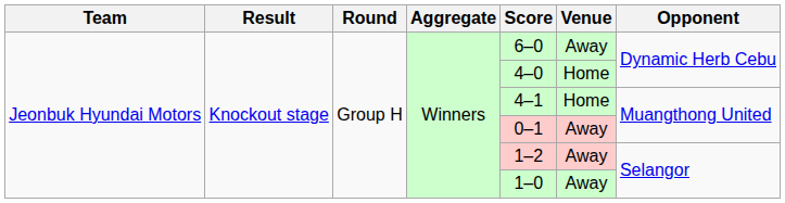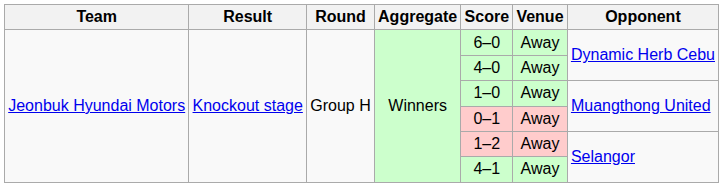row 3 | Venue: Home -> Away
row 4 | Score: 4–1 -> 1–0
row 4 | Venue: Home -> Away
row 7 | Score: 1–0 -> 4–1
